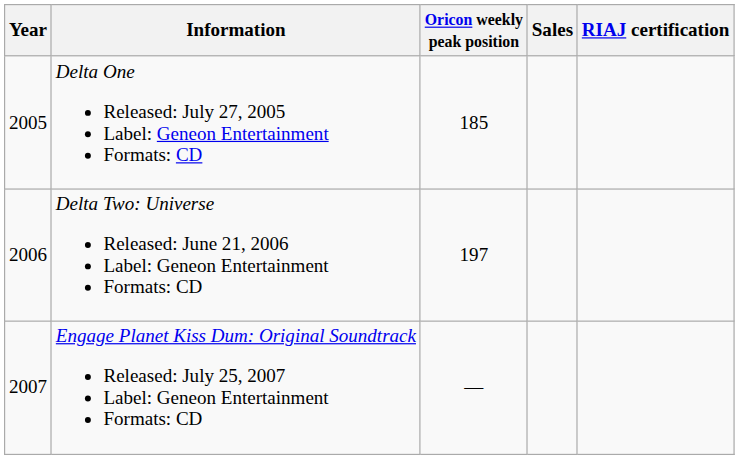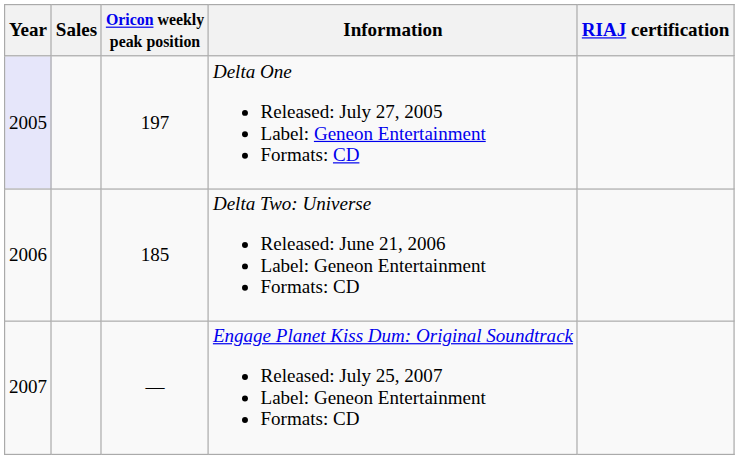columns swapped: Information <-> Sales
row 2 | Year: no background -> lavender background
row 2 | Oricon weekly peak position: 185 -> 197
row 3 | Oricon weekly peak position: 197 -> 185
